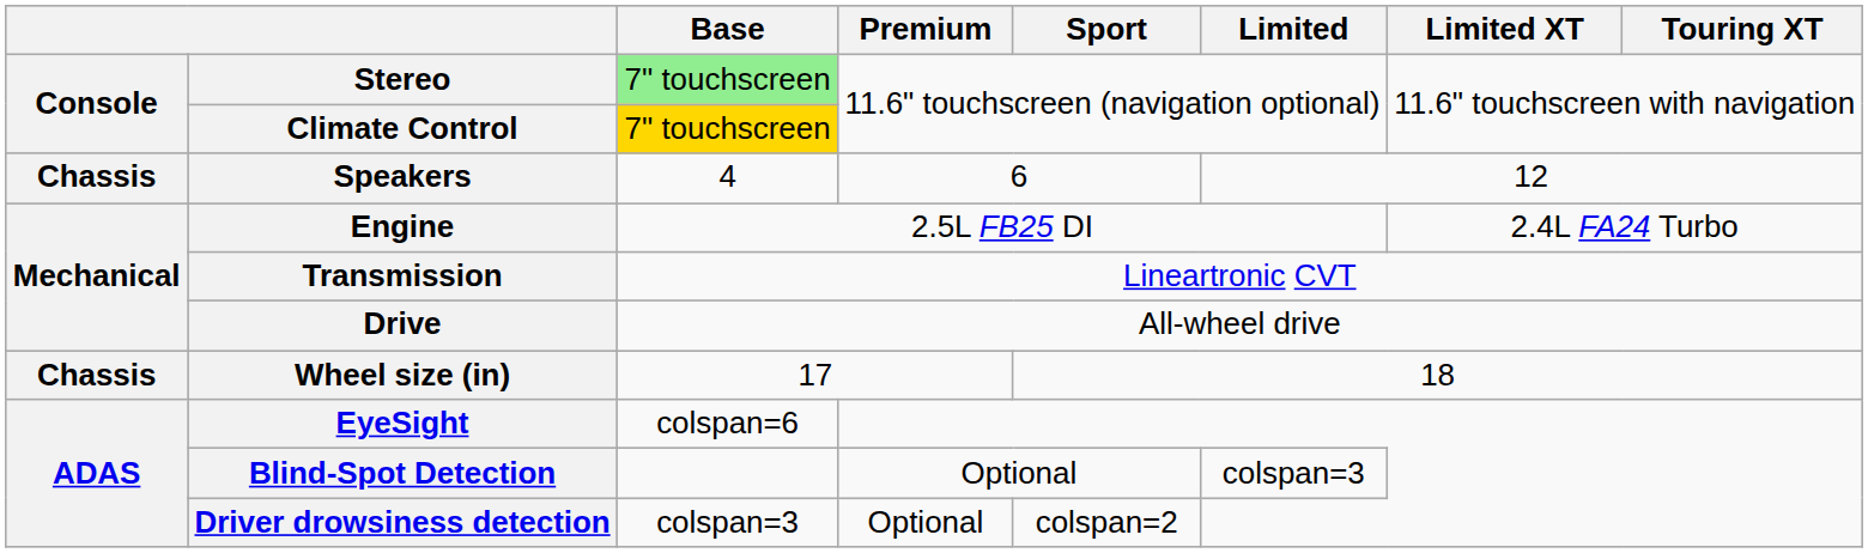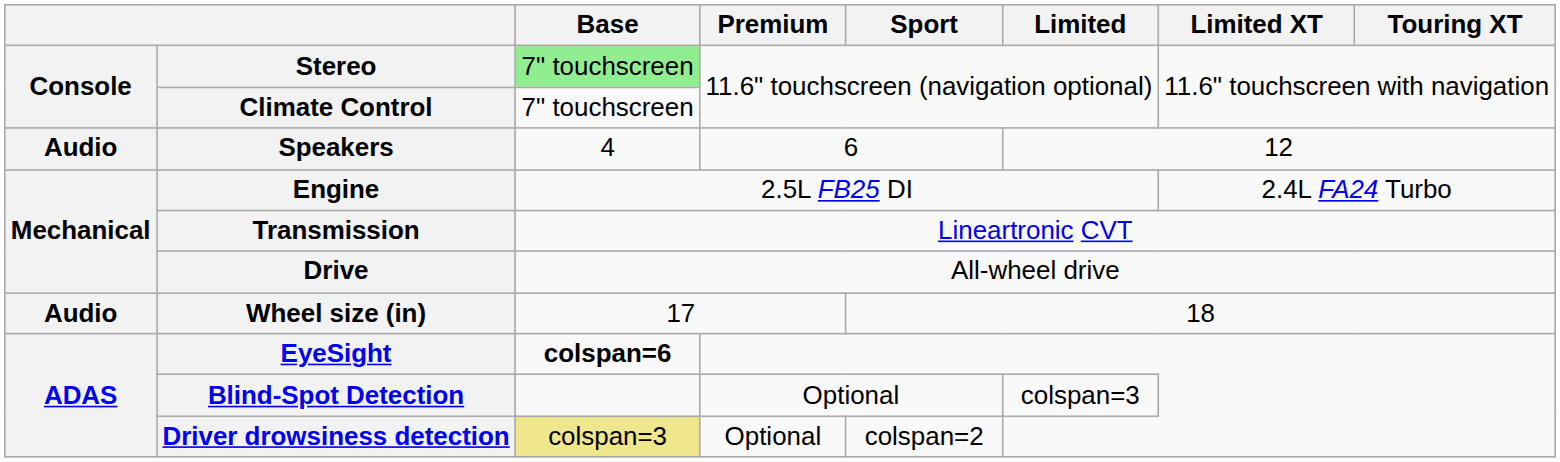Climate Control | Base: gold background -> no background
Speakers | column 1: Chassis -> Audio
Wheel size (in) | column 1: Chassis -> Audio
EyeSight | Base: normal -> bold
Driver drowsiness detection | Base: no background -> khaki background
